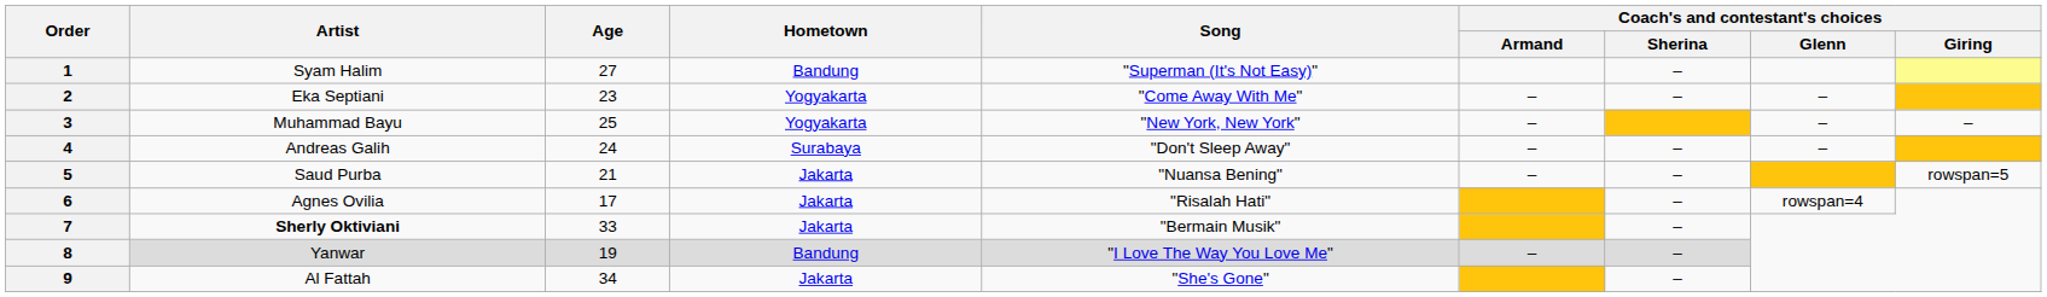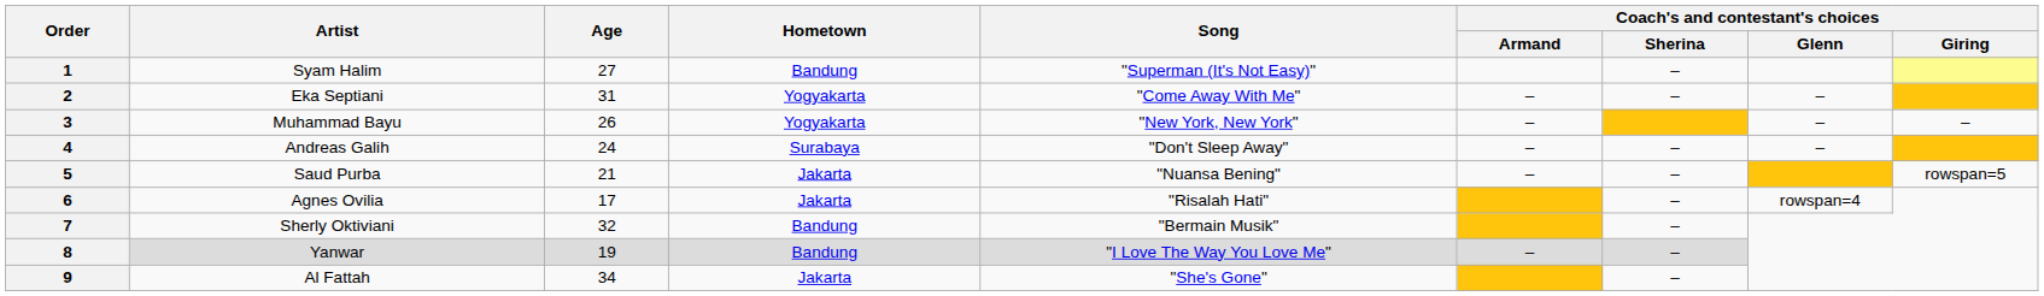2 | Age: 23 -> 31
3 | Age: 25 -> 26
7 | Artist: bold -> normal
7 | Age: 33 -> 32
7 | Hometown: Jakarta -> Bandung
